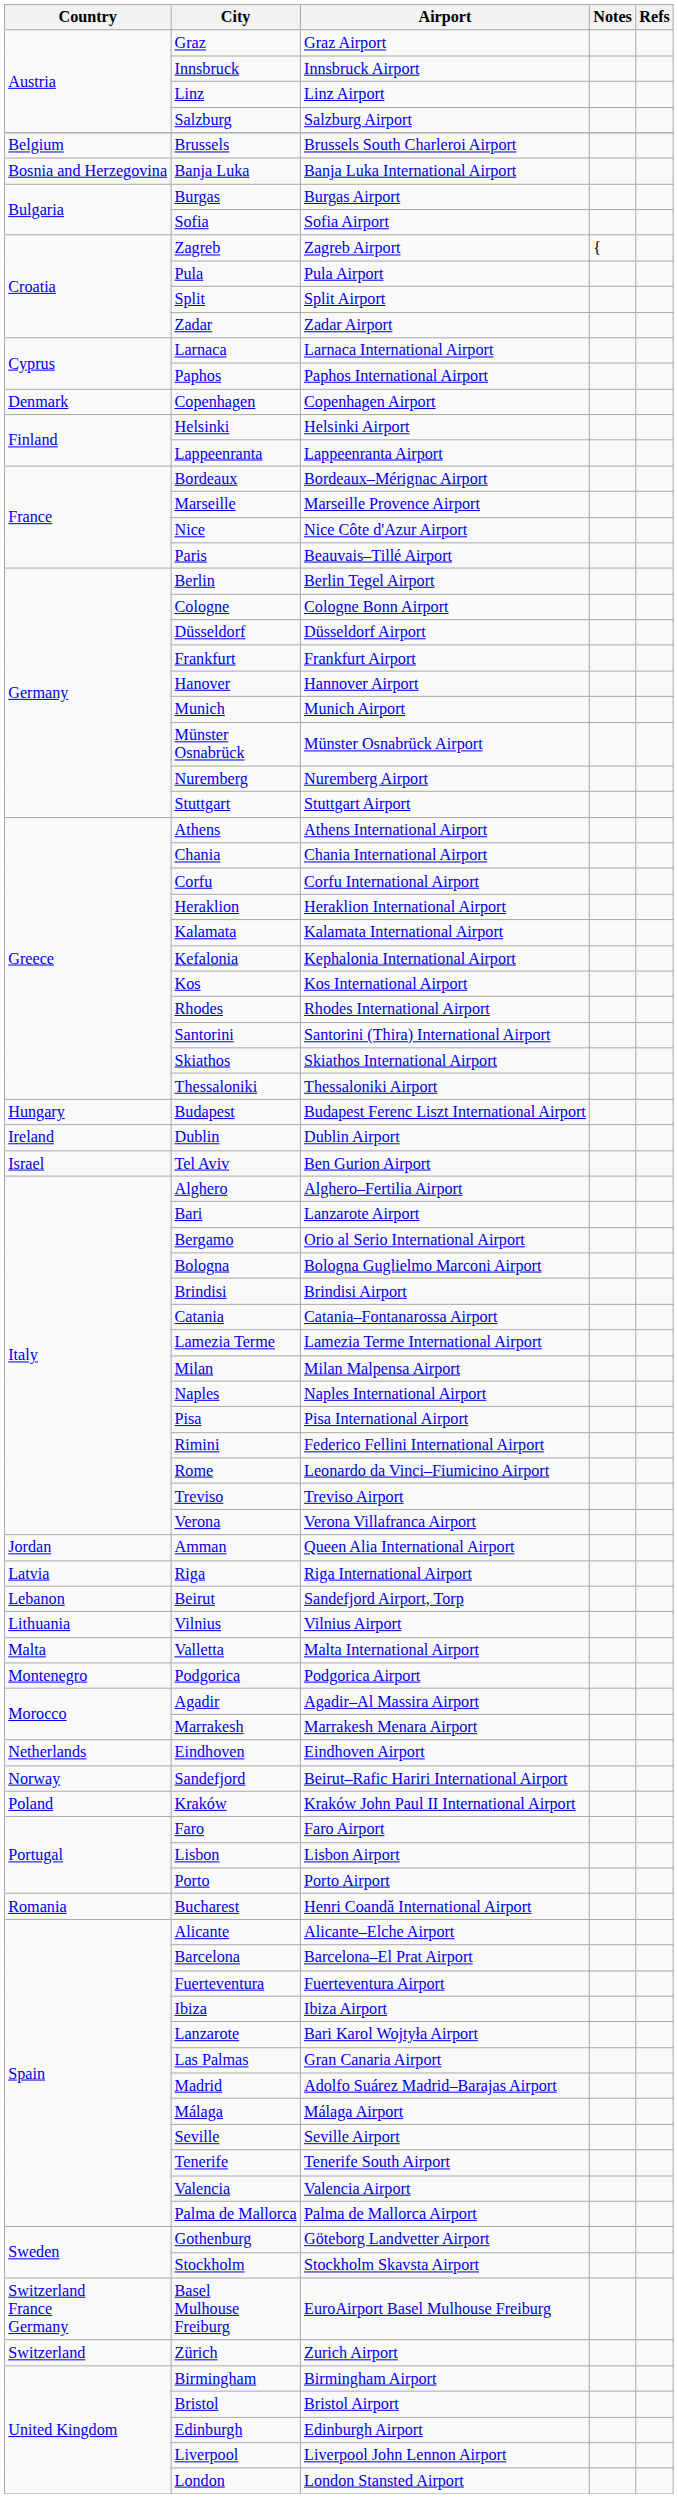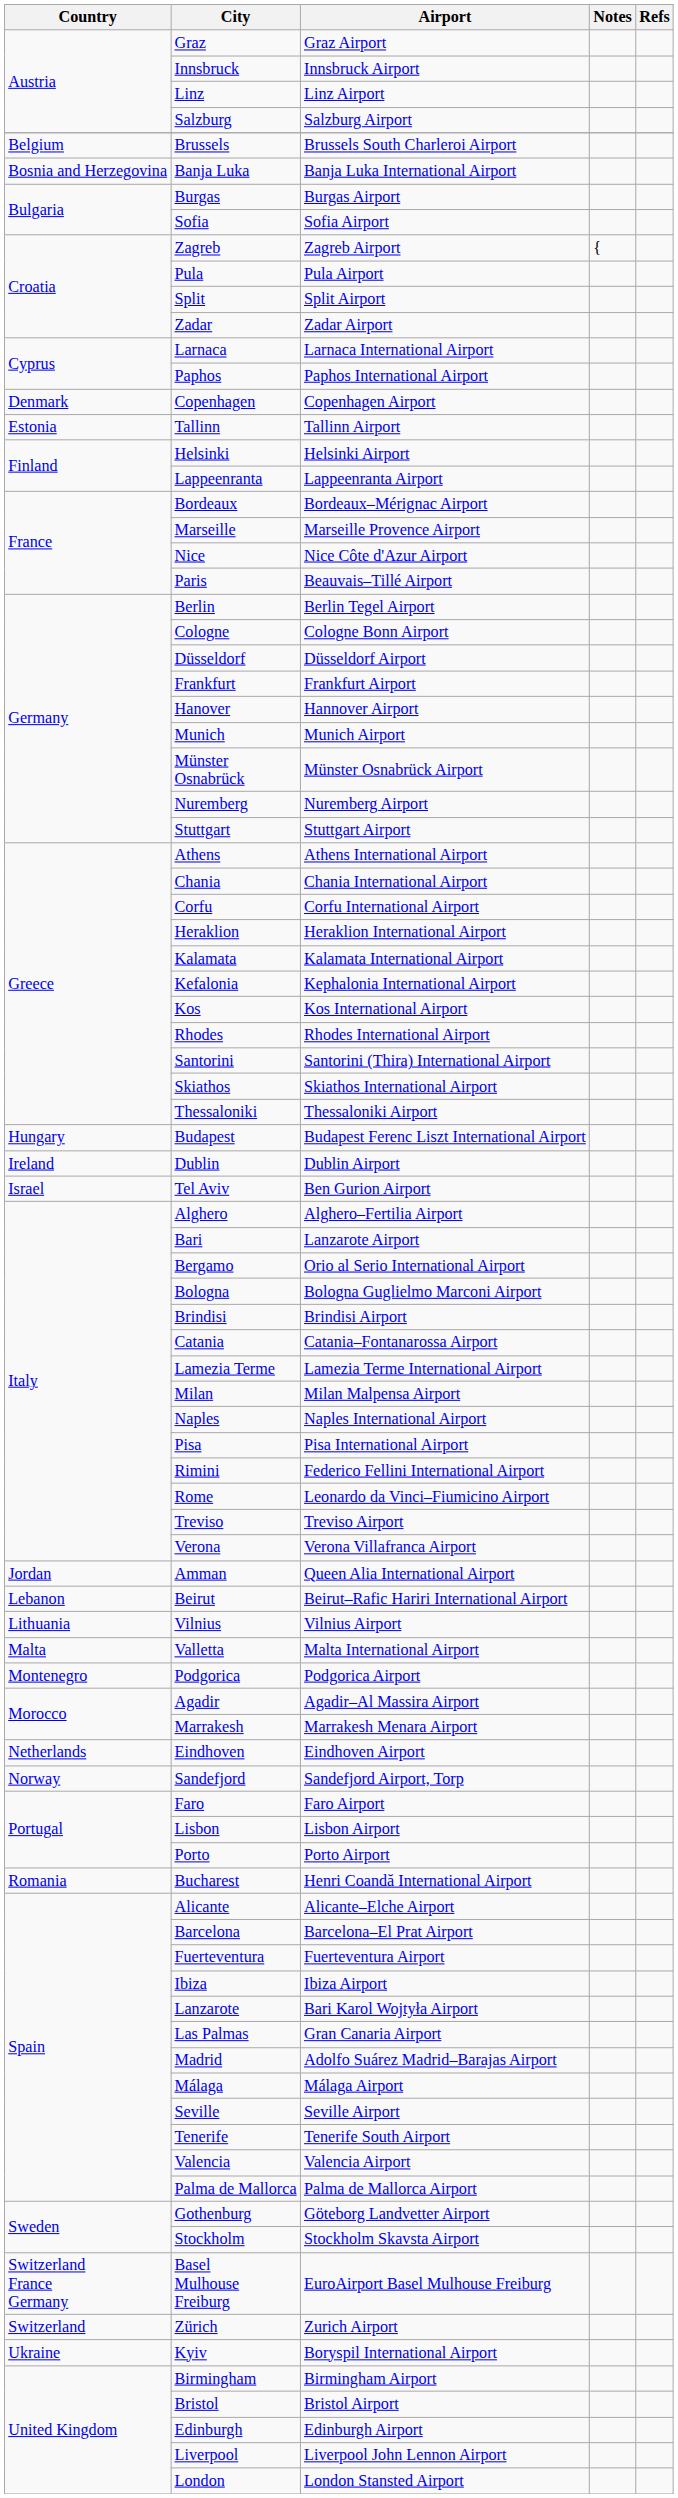+ row: Estonia | Tallinn | Tallinn Airport
- row: Latvia | Riga | Riga International Airport
Beirut | Airport: Sandefjord Airport, Torp -> Beirut–Rafic Hariri International Airport
Sandefjord | Airport: Beirut–Rafic Hariri International Airport -> Sandefjord Airport, Torp
- row: Poland | Kraków | Kraków John Paul II International Airport
+ row: Ukraine | Kyiv | Boryspil International Airport
